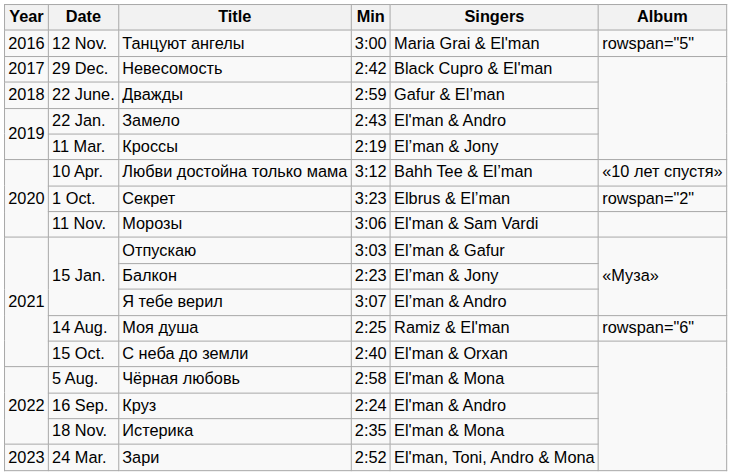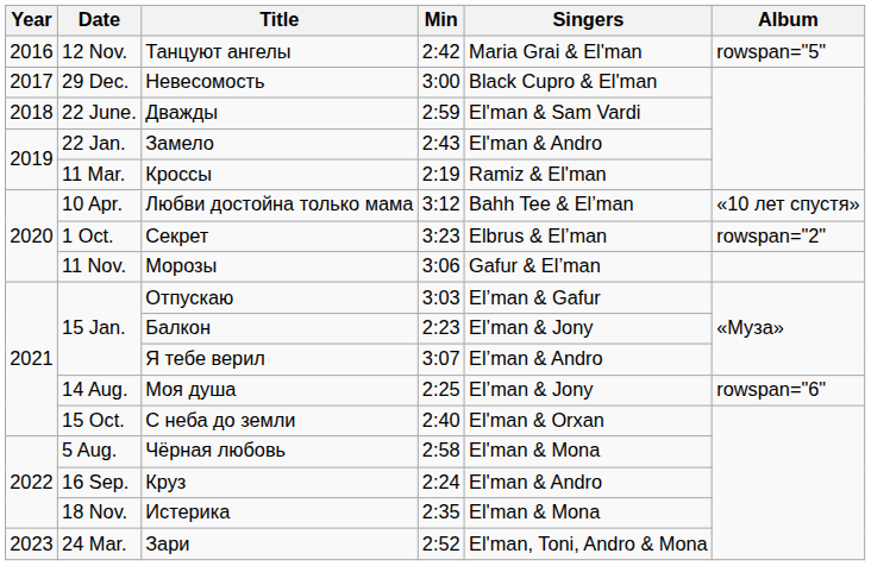Танцуют ангелы | Min: 3:00 -> 2:42
Невесомость | Min: 2:42 -> 3:00
Дважды | Singers: Gafur & El’man -> El'man & Sam Vardi
Кроссы | Singers: El’man & Jony -> Ramiz & El'man
Морозы | Singers: El'man & Sam Vardi -> Gafur & El’man
Моя душа | Singers: Ramiz & El'man -> El’man & Jony
